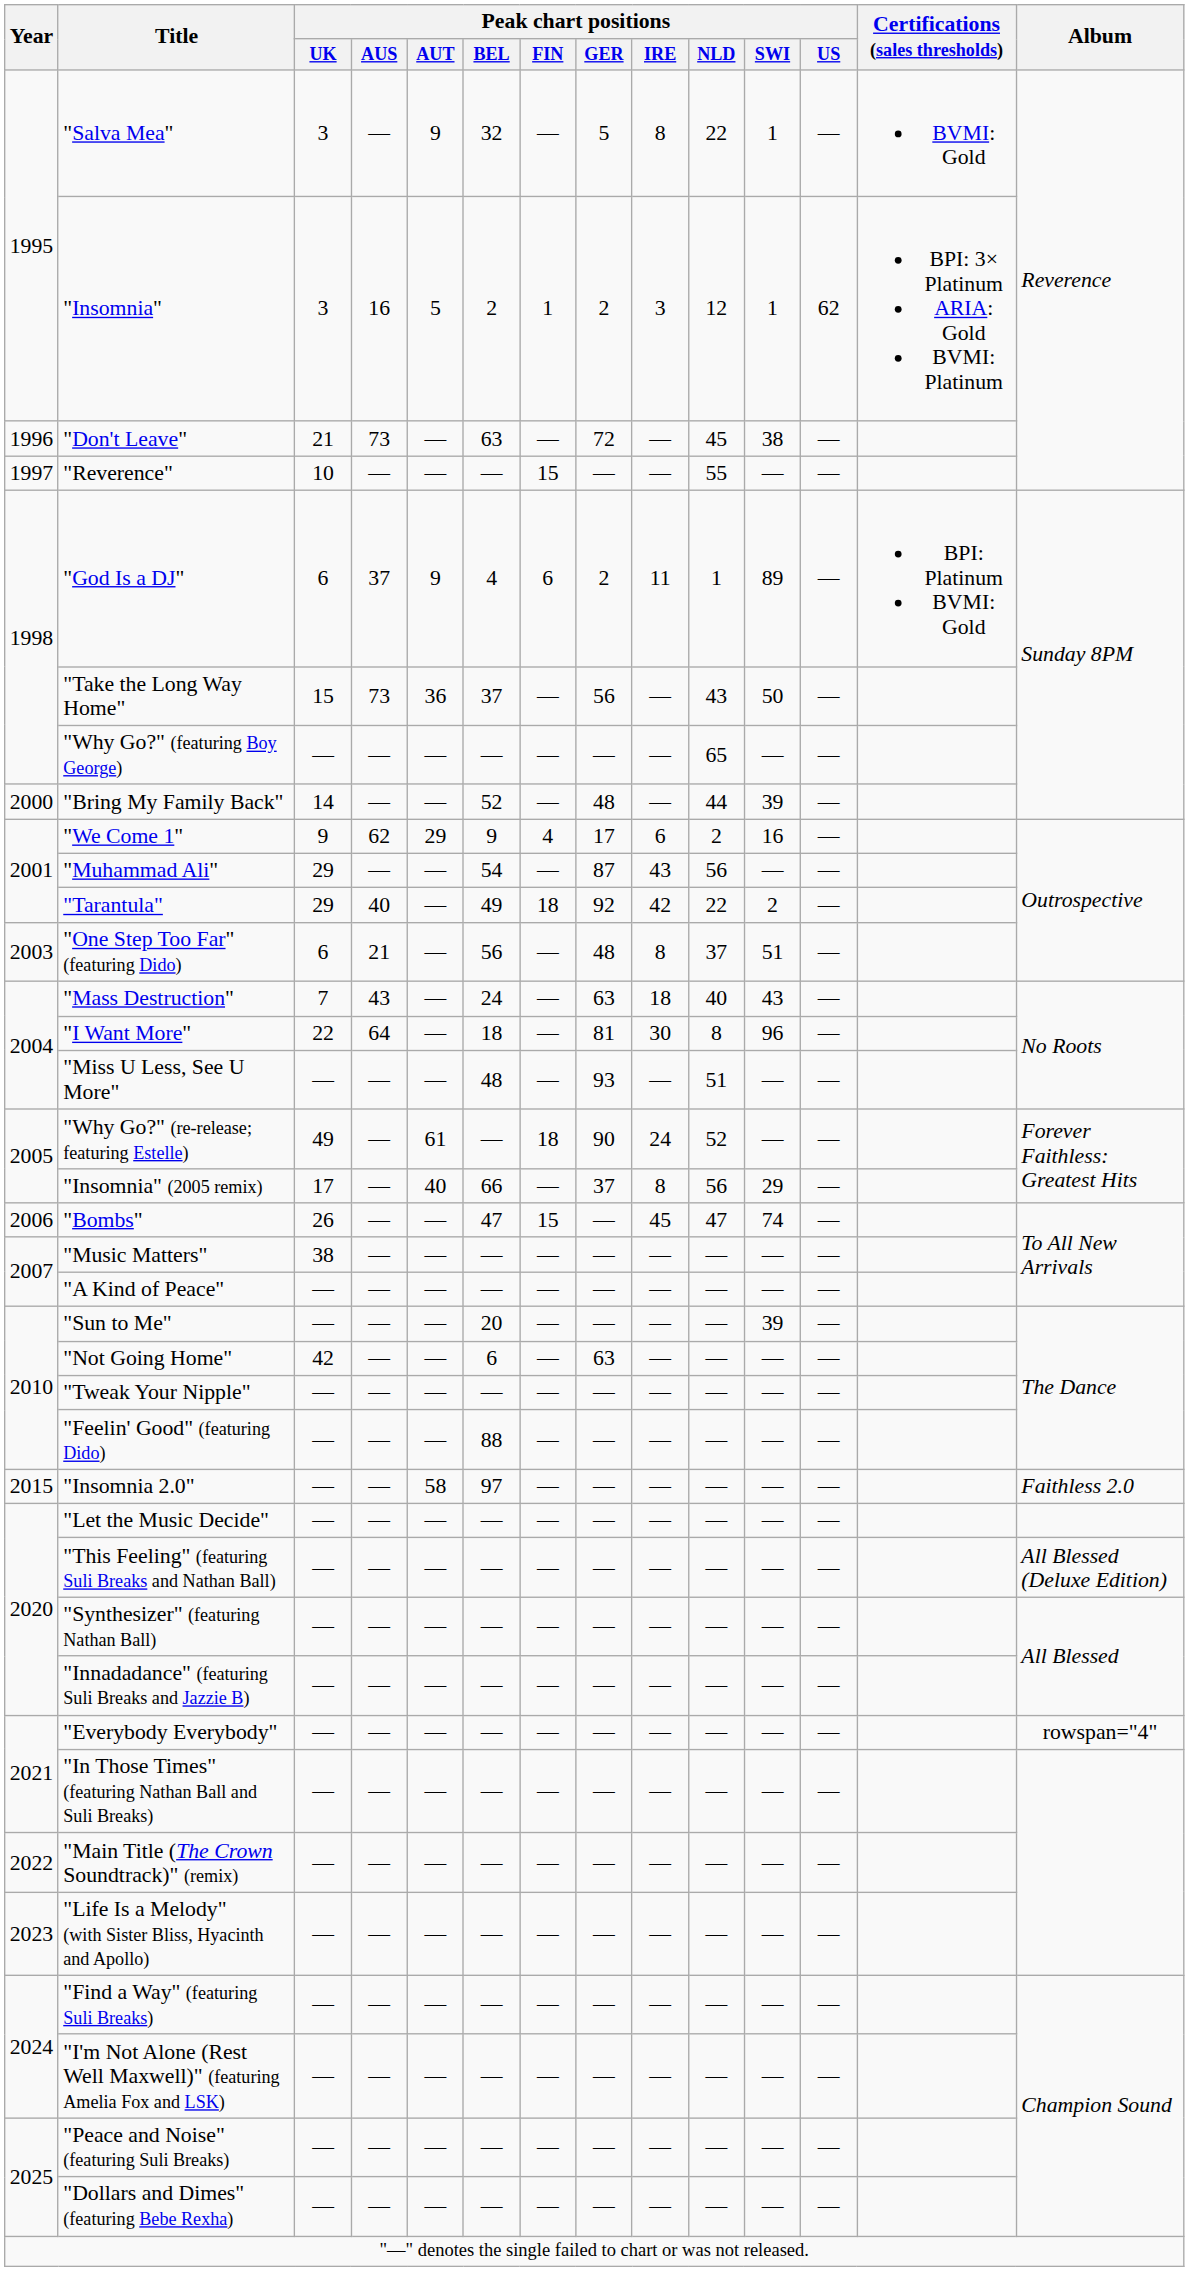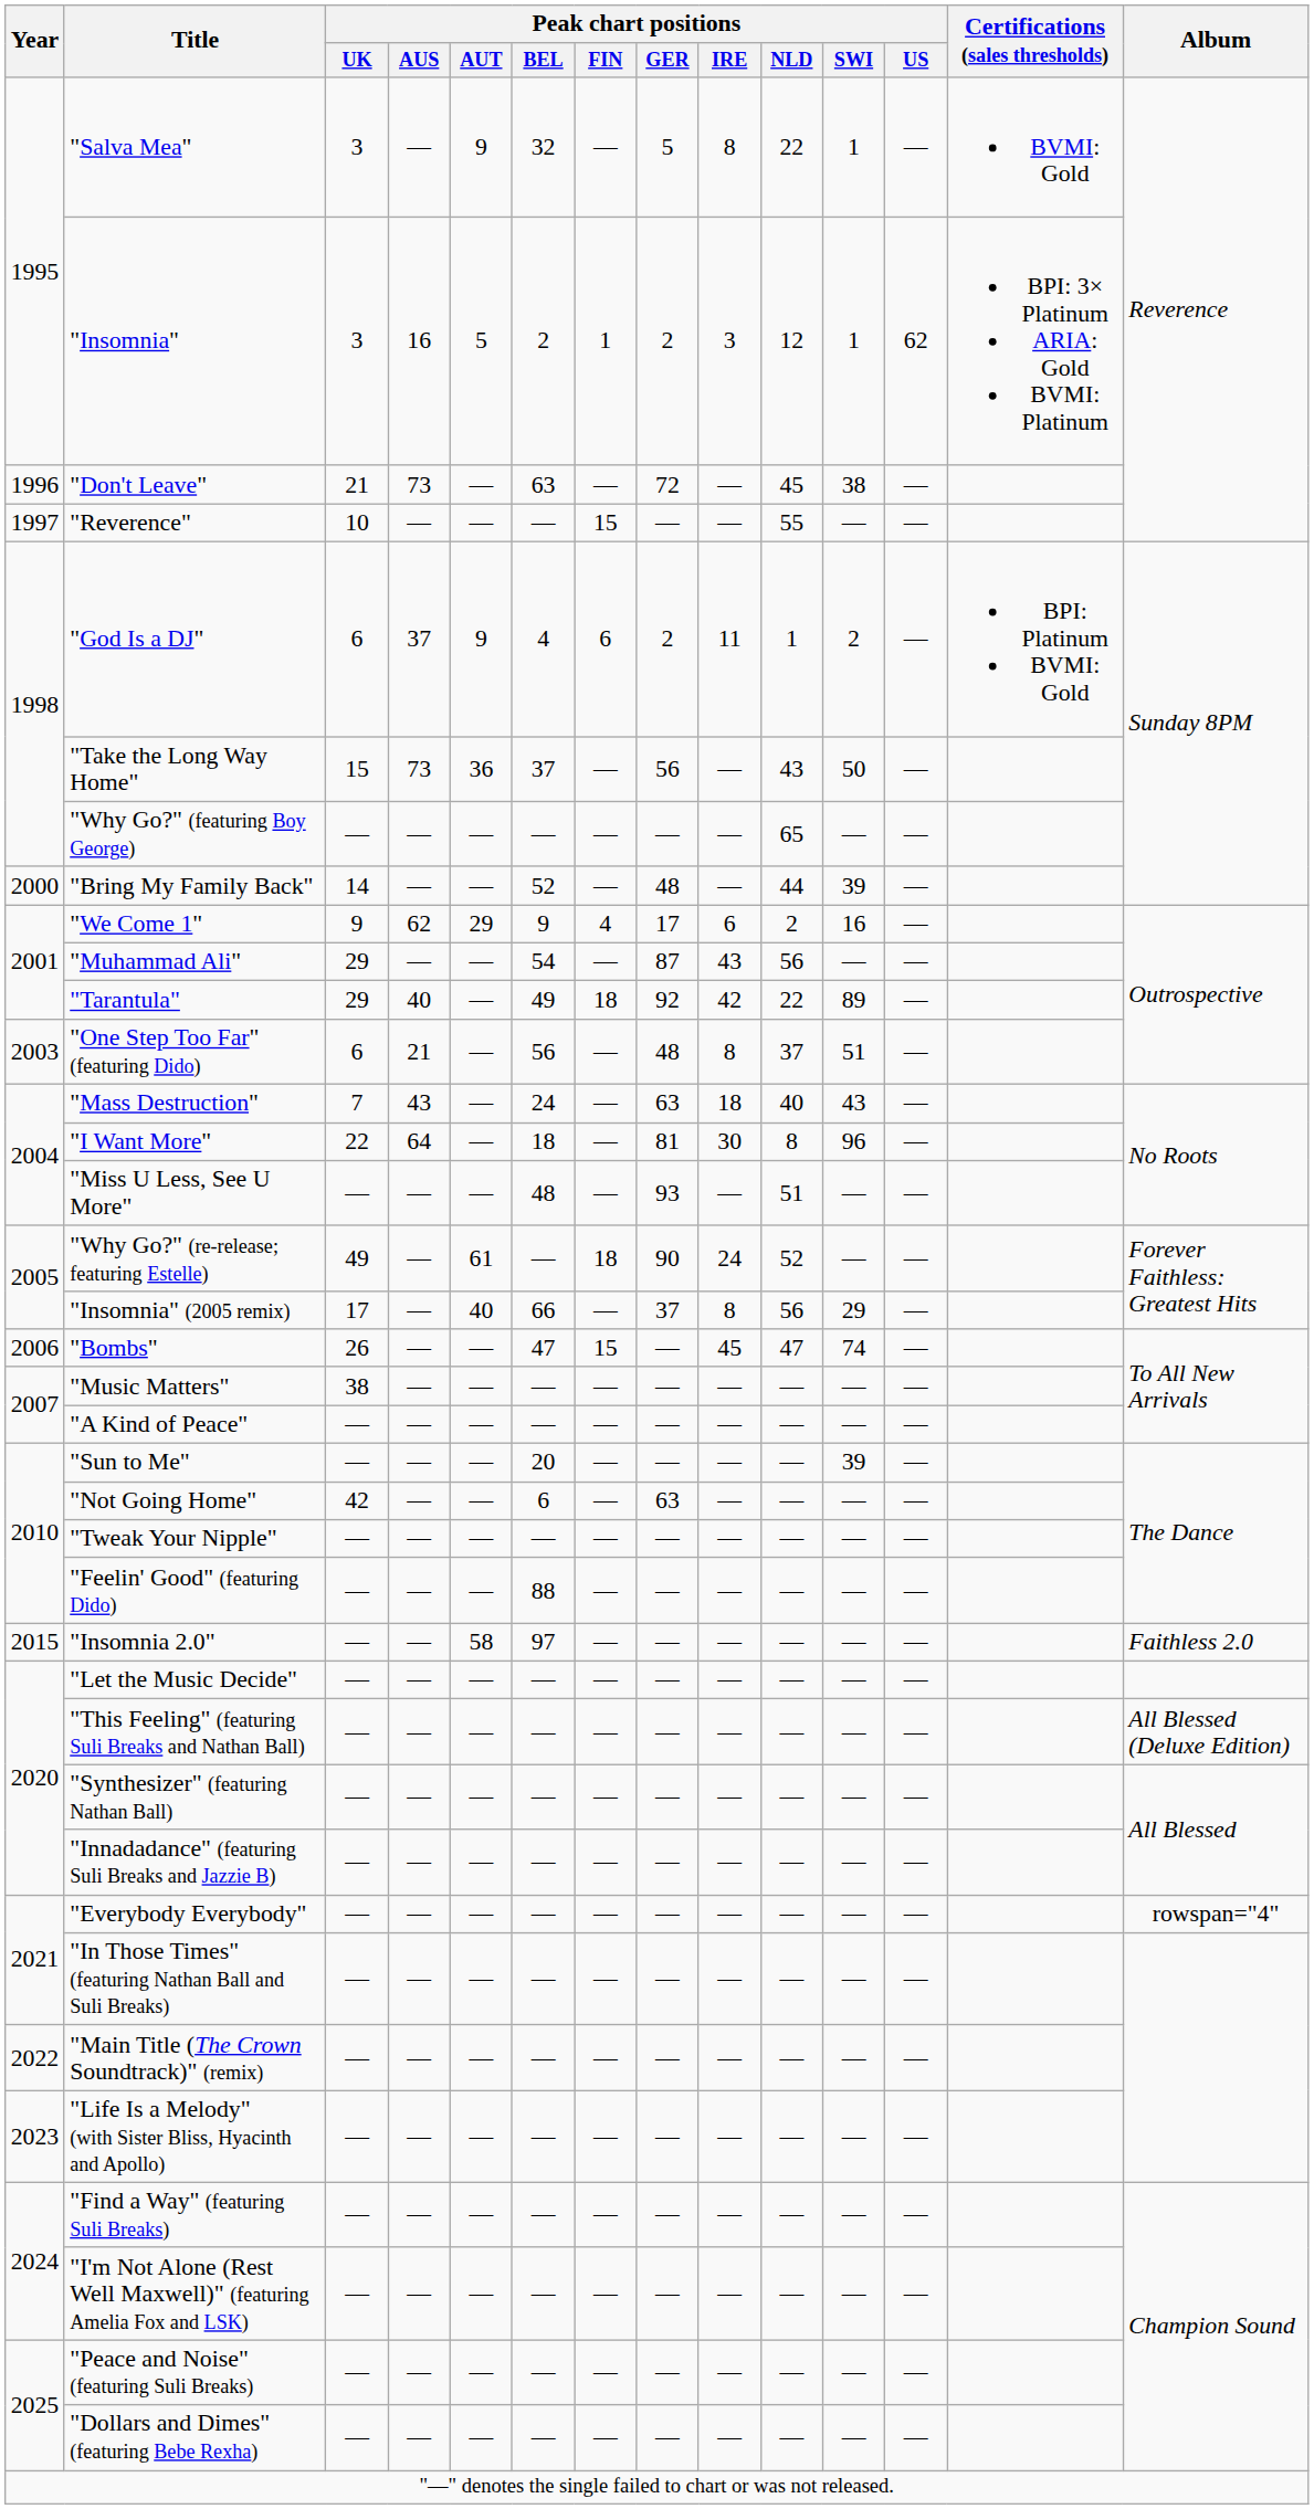"God Is a DJ" | Peak chart positions / SWI: 89 -> 2
"Tarantula" | Peak chart positions / SWI: 2 -> 89
